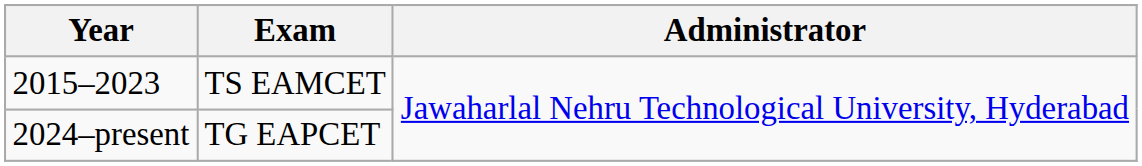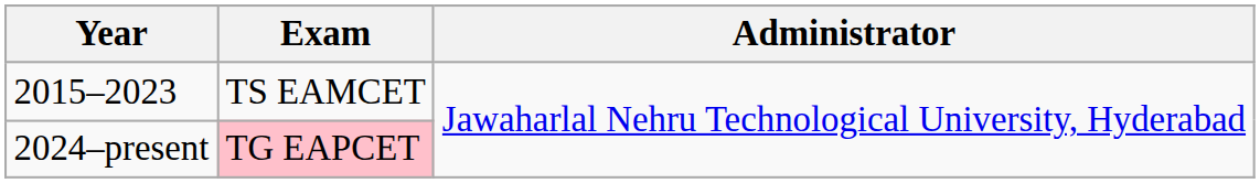2024–present | Exam: no background -> pink background
